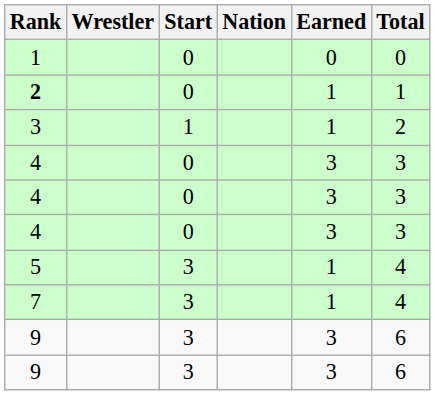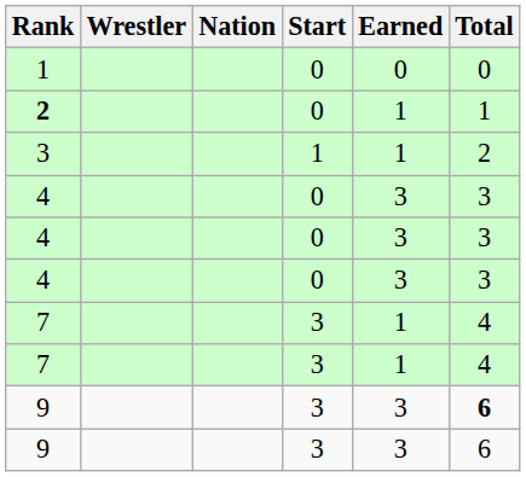columns swapped: Nation <-> Start
row 8 | Rank: 5 -> 7
row 10 | Total: normal -> bold
